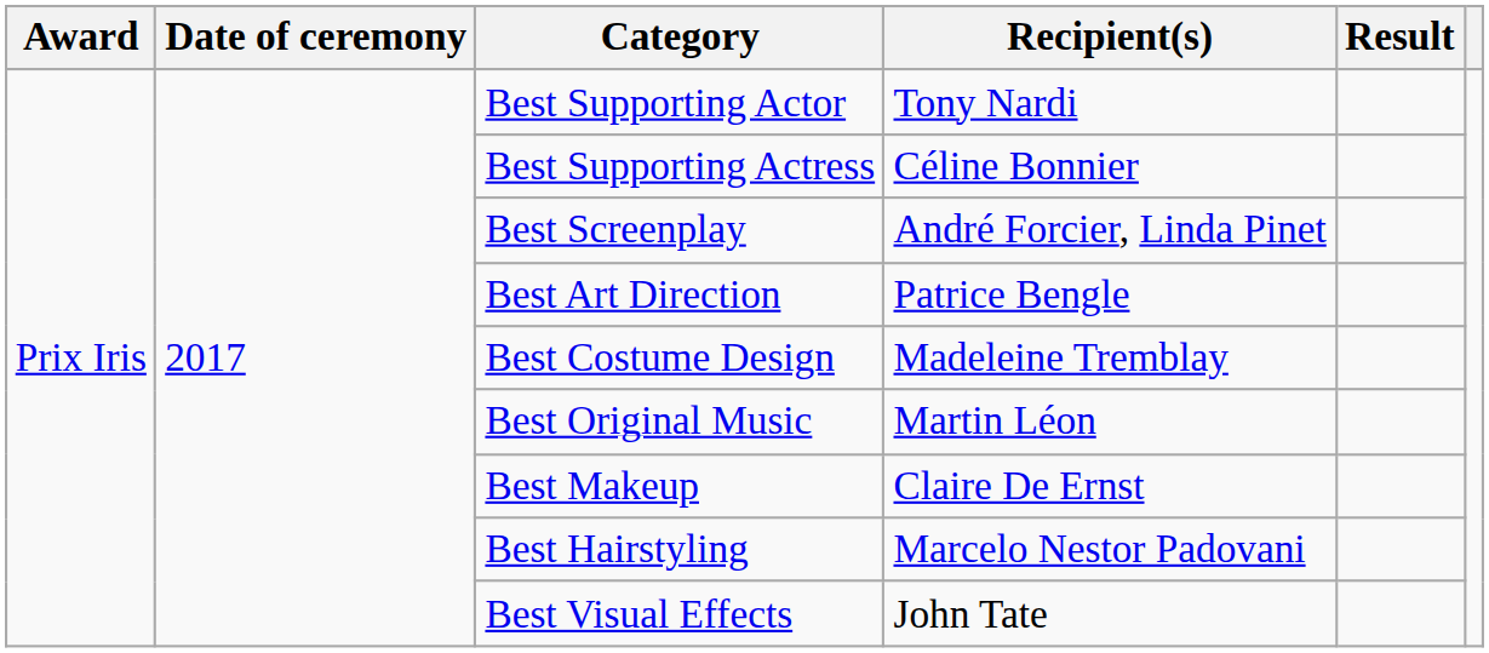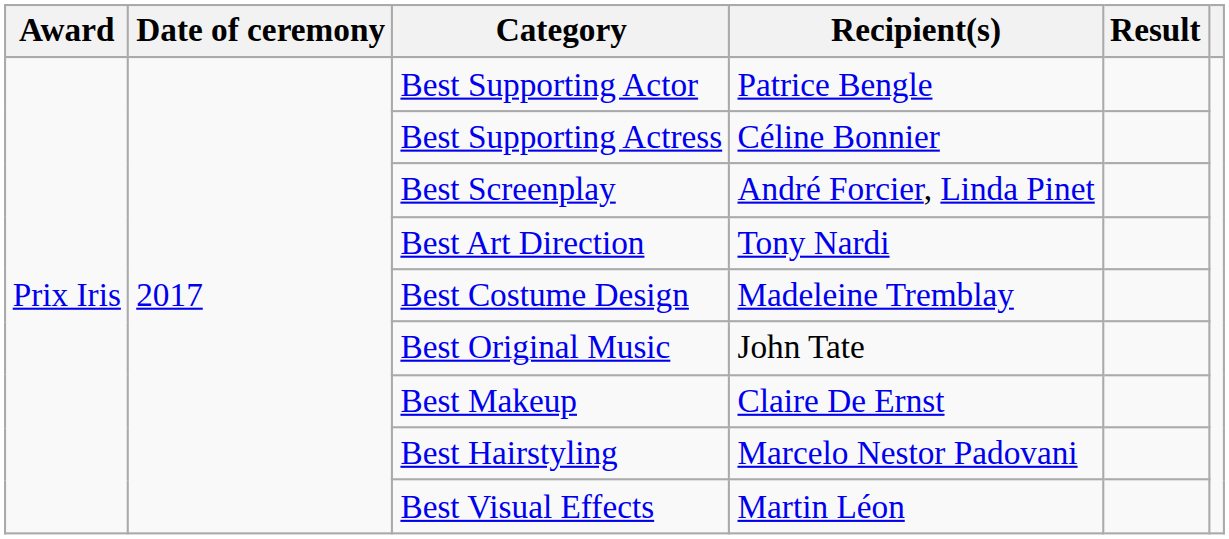Best Supporting Actor | Recipient(s): Tony Nardi -> Patrice Bengle
Best Art Direction | Recipient(s): Patrice Bengle -> Tony Nardi
Best Original Music | Recipient(s): Martin Léon -> John Tate
Best Visual Effects | Recipient(s): John Tate -> Martin Léon
